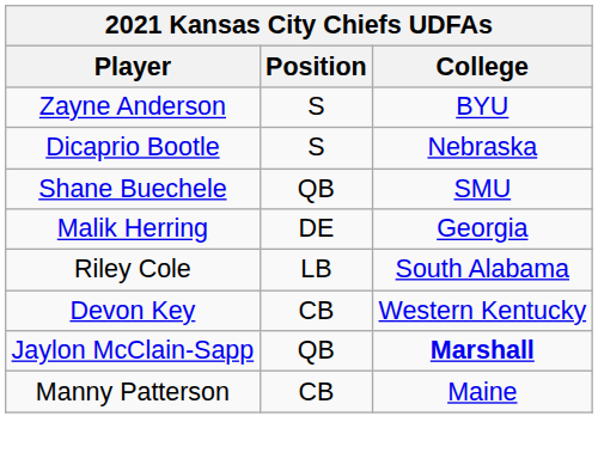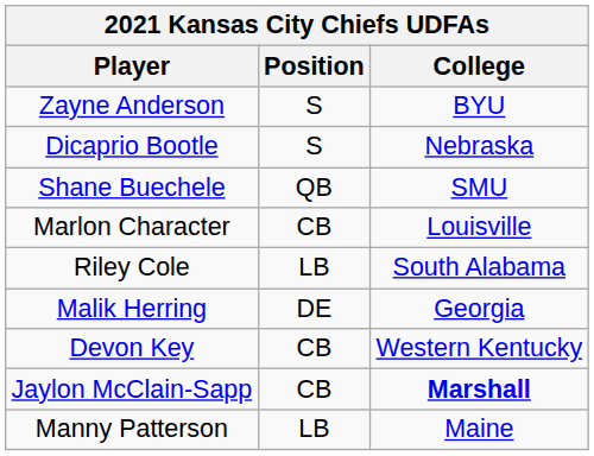+ row: Marlon Character | CB | Louisville
rows swapped: Riley Cole <-> Malik Herring
Jaylon McClain-Sapp | Position: QB -> CB
Manny Patterson | Position: CB -> LB
